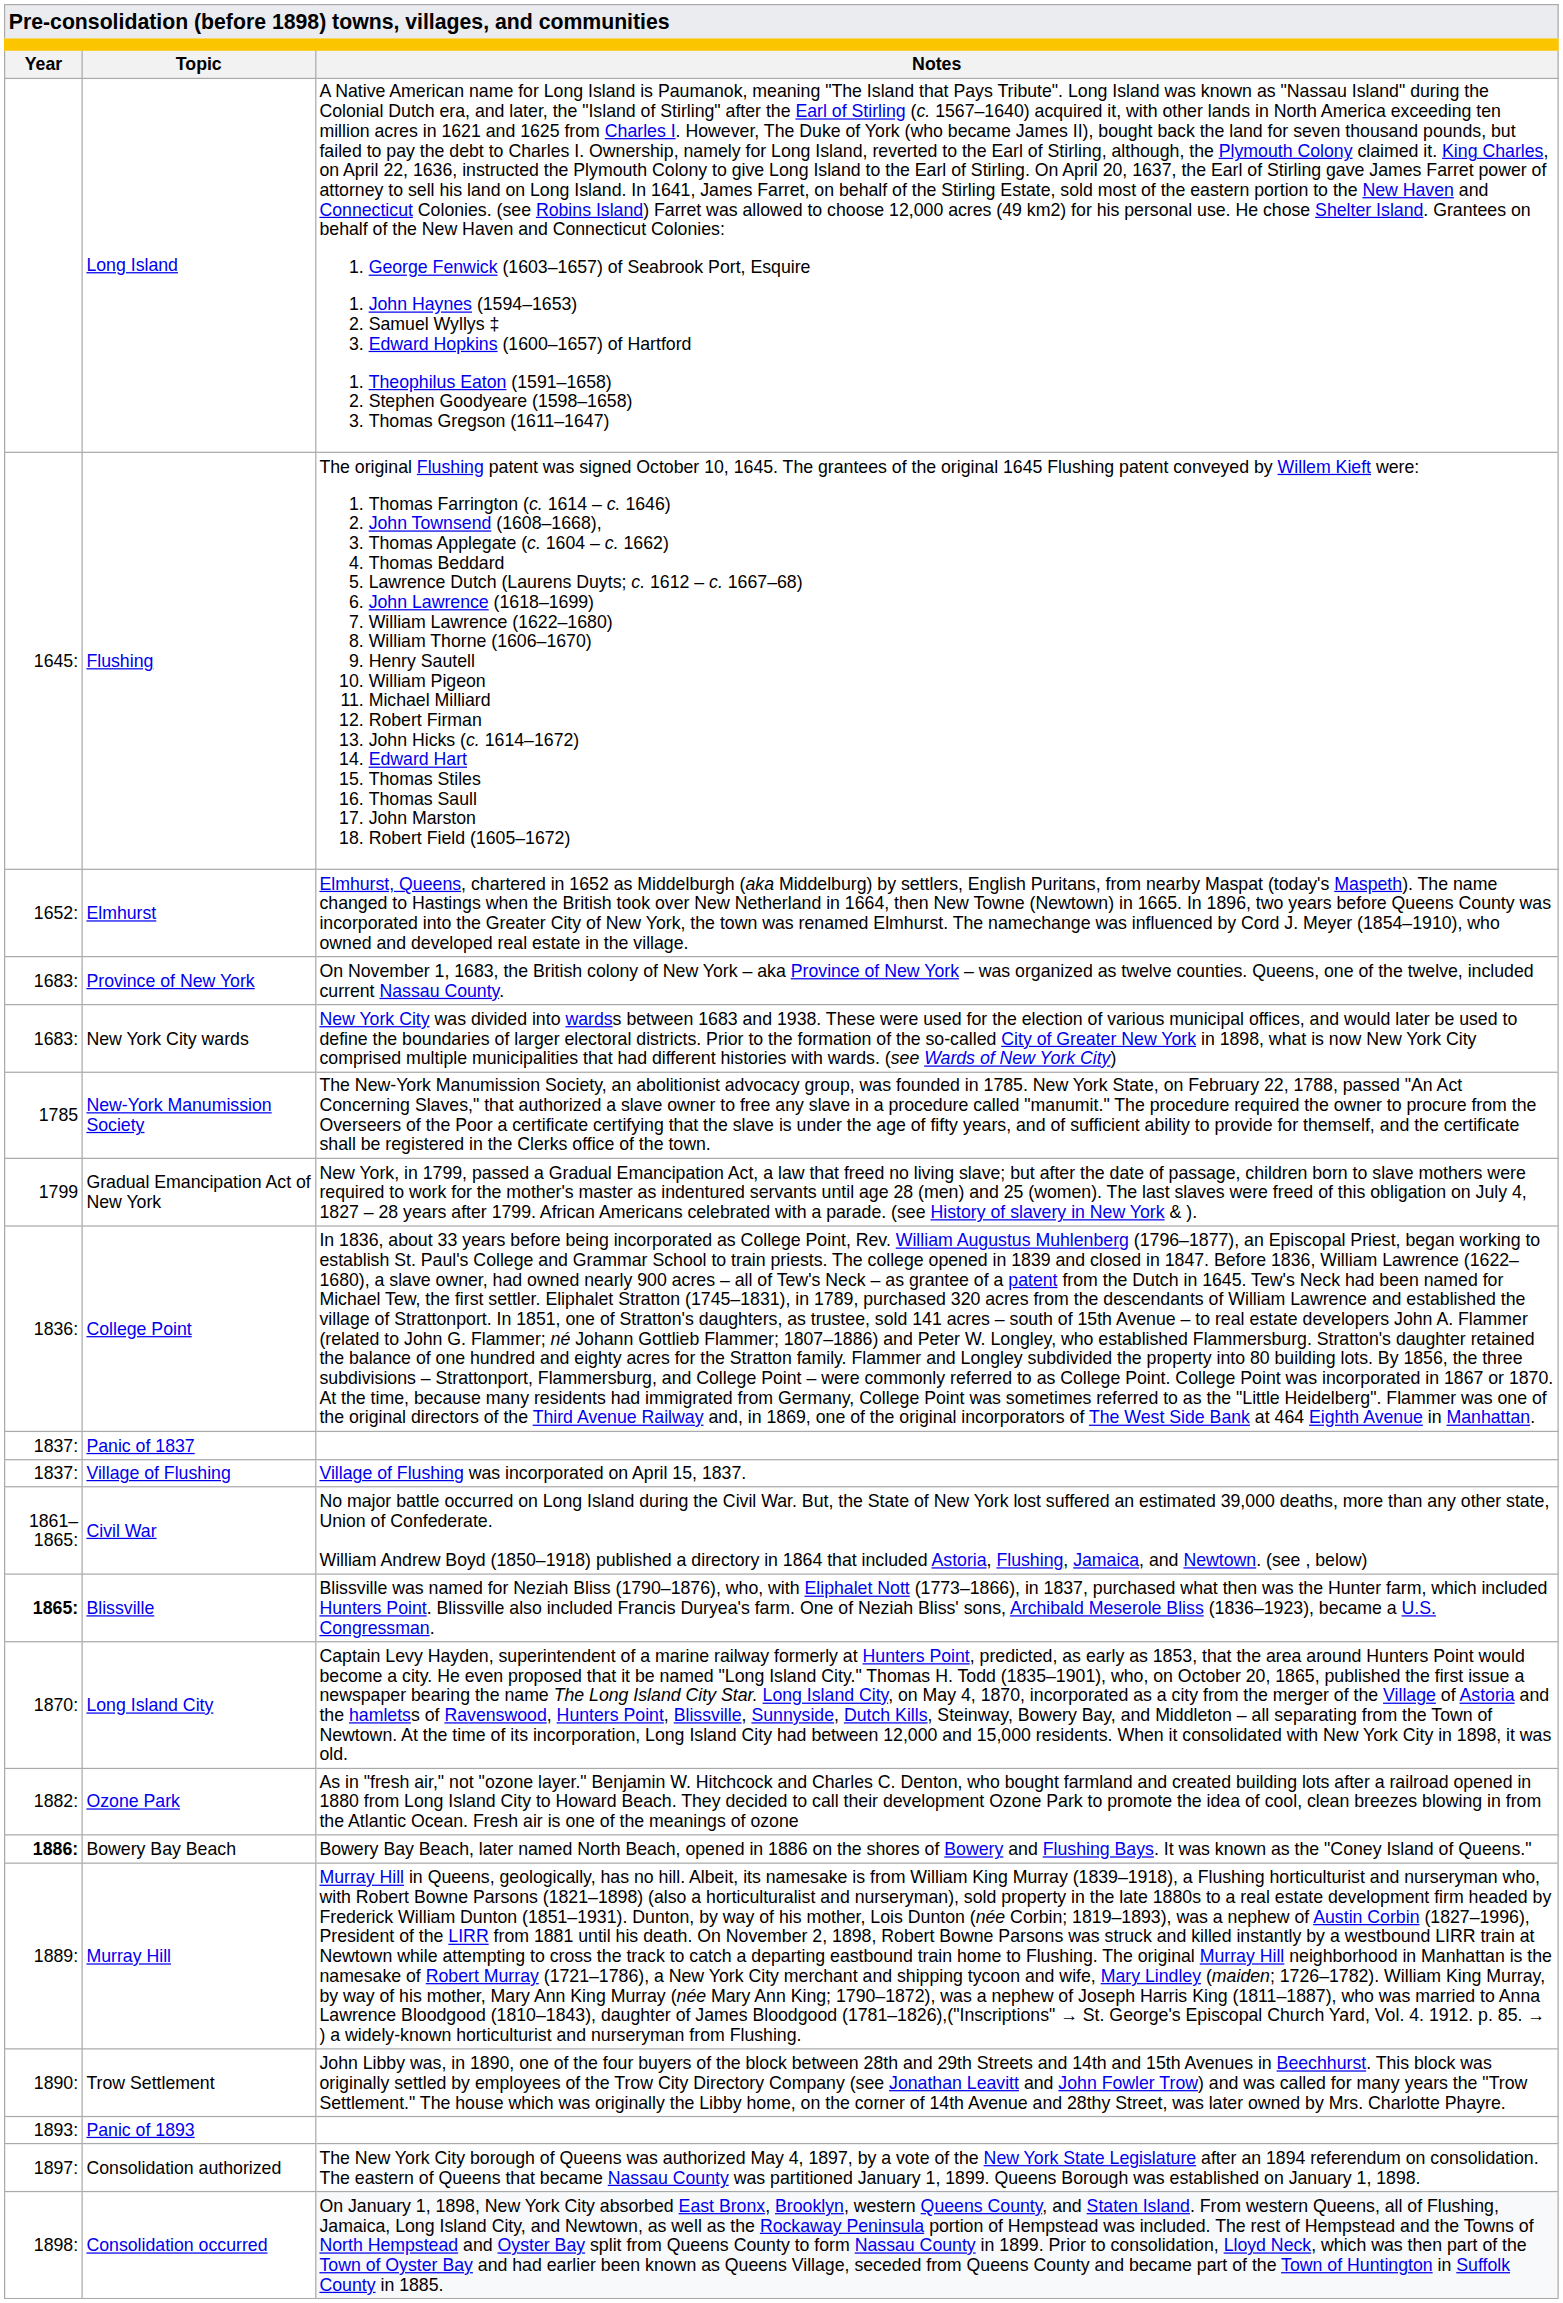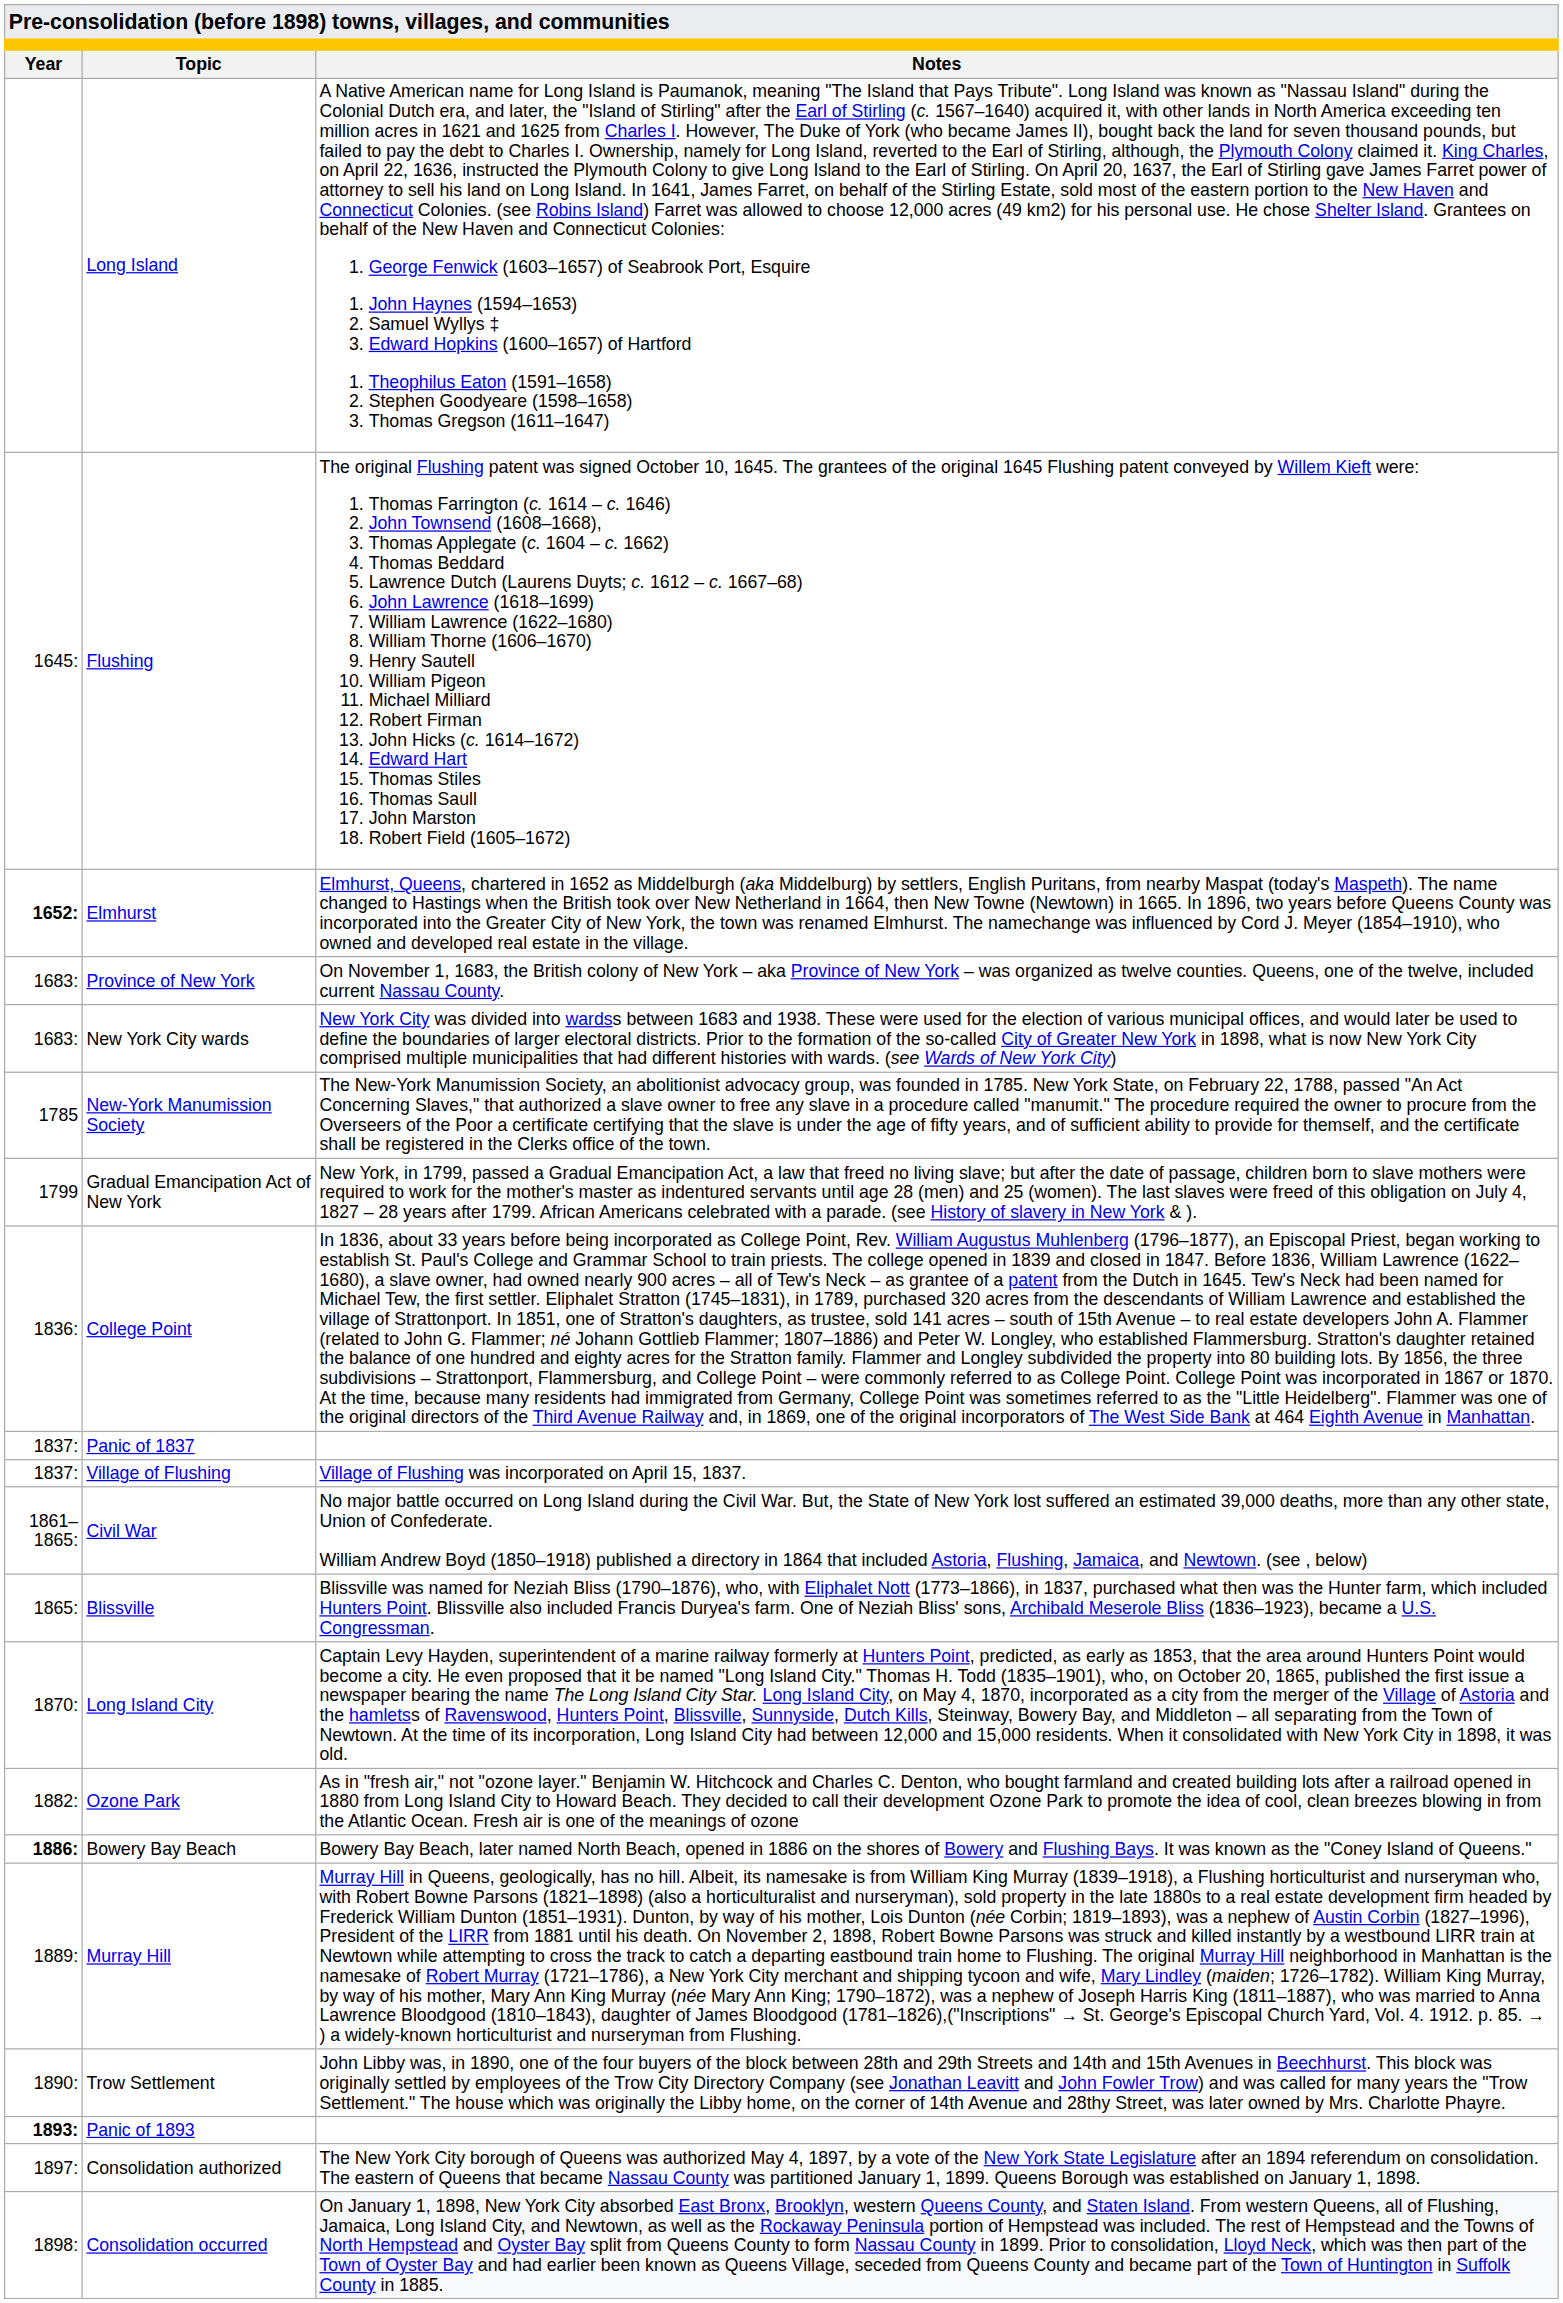Elmhurst | Year: normal -> bold
Blissville | Year: bold -> normal
Panic of 1893 | Year: normal -> bold
